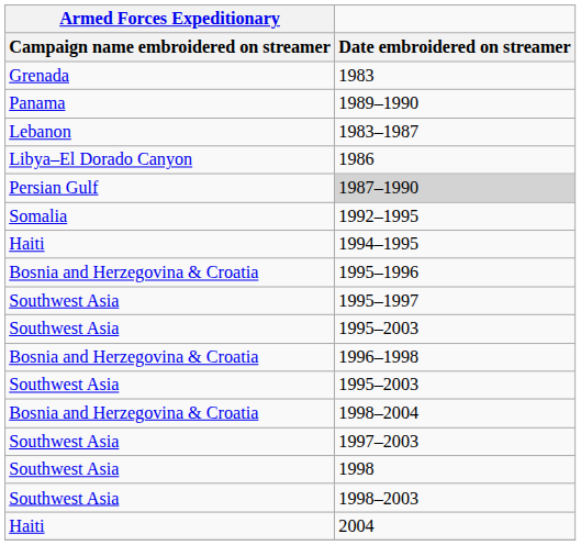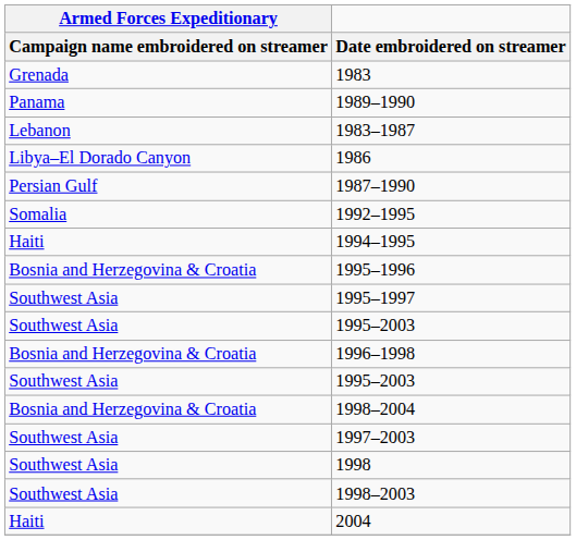1987–1990 | Date embroidered on streamer: lightgrey background -> no background
